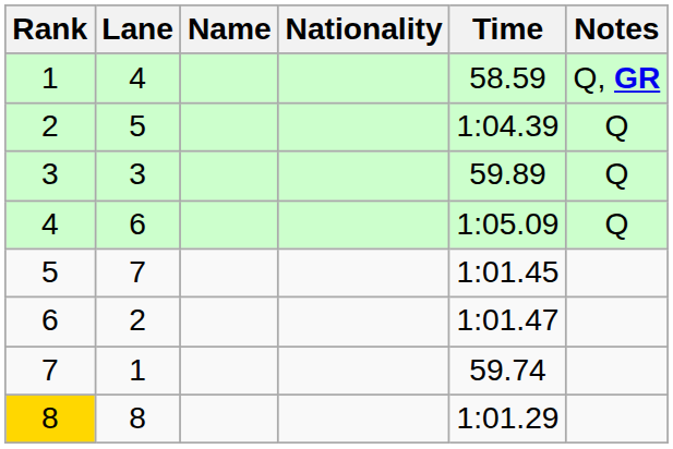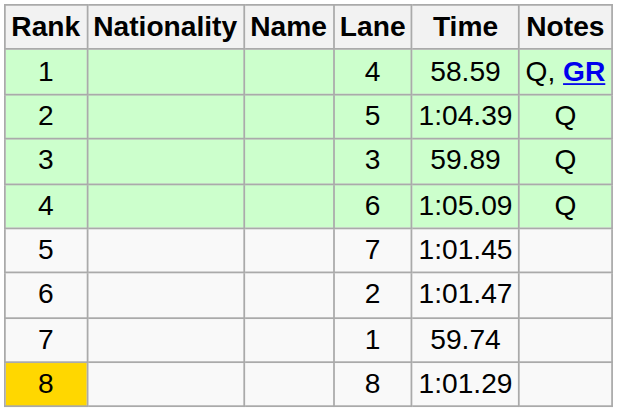columns swapped: Lane <-> Nationality
